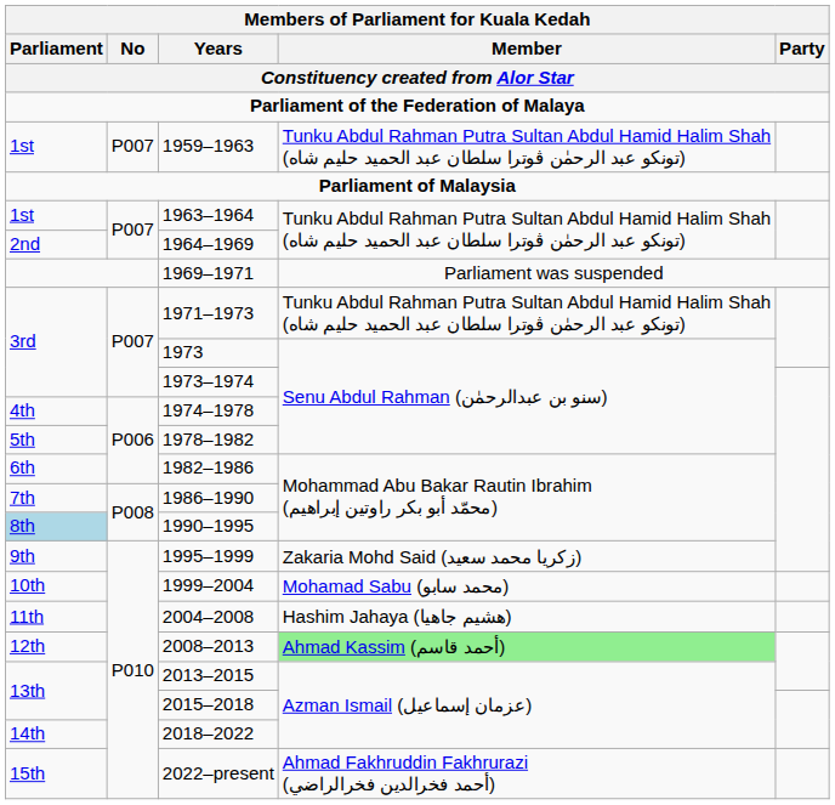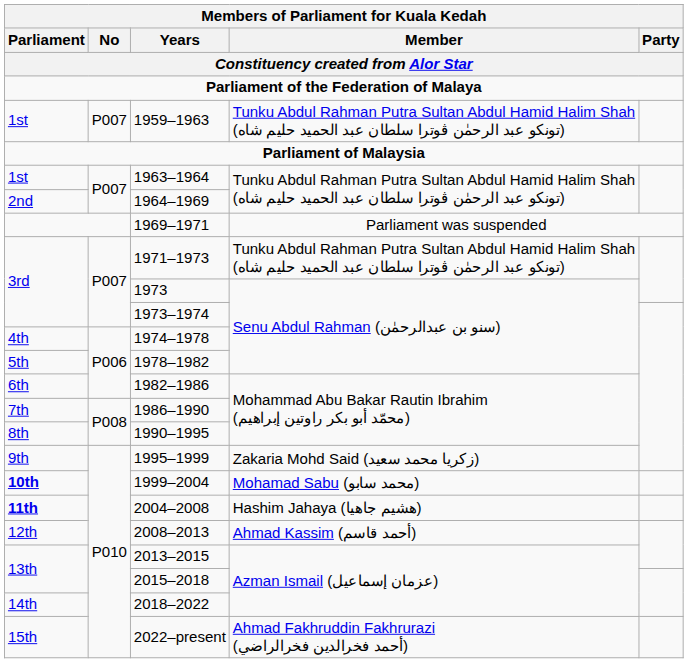1990–1995 | Parliament: lightblue background -> no background
1999–2004 | Parliament: normal -> bold
2004–2008 | Parliament: normal -> bold
2008–2013 | Member: lightgreen background -> no background
